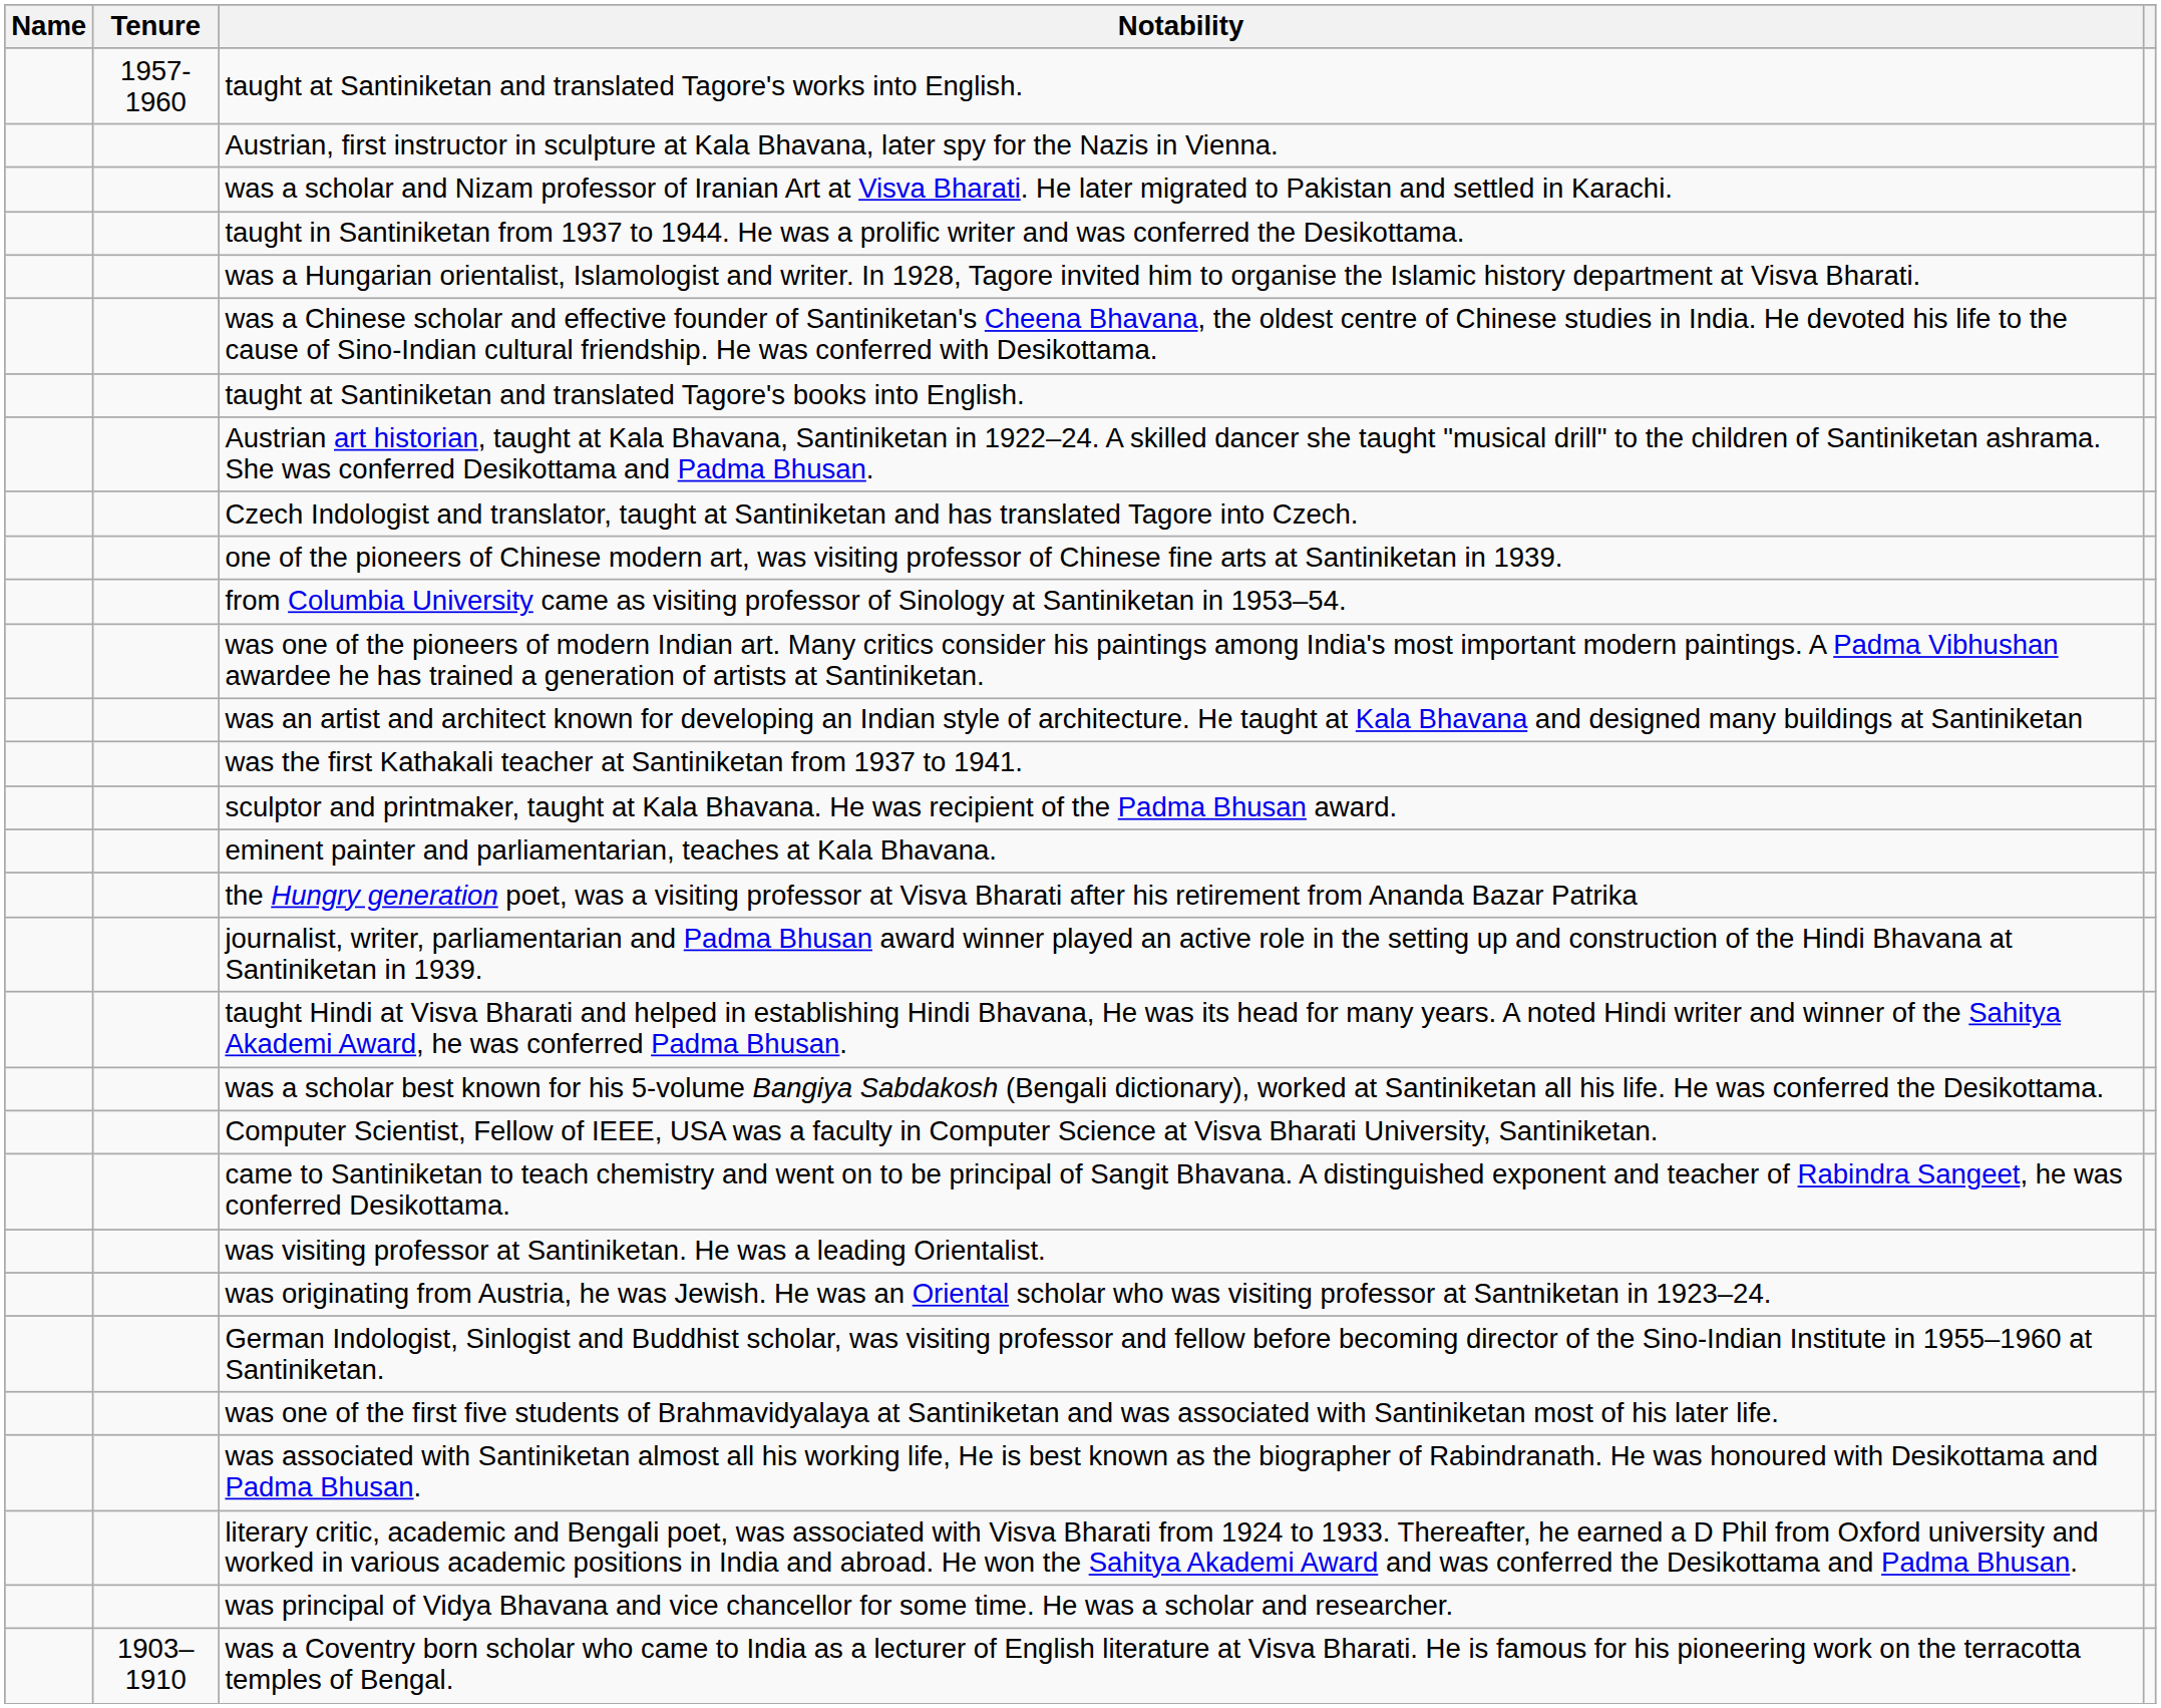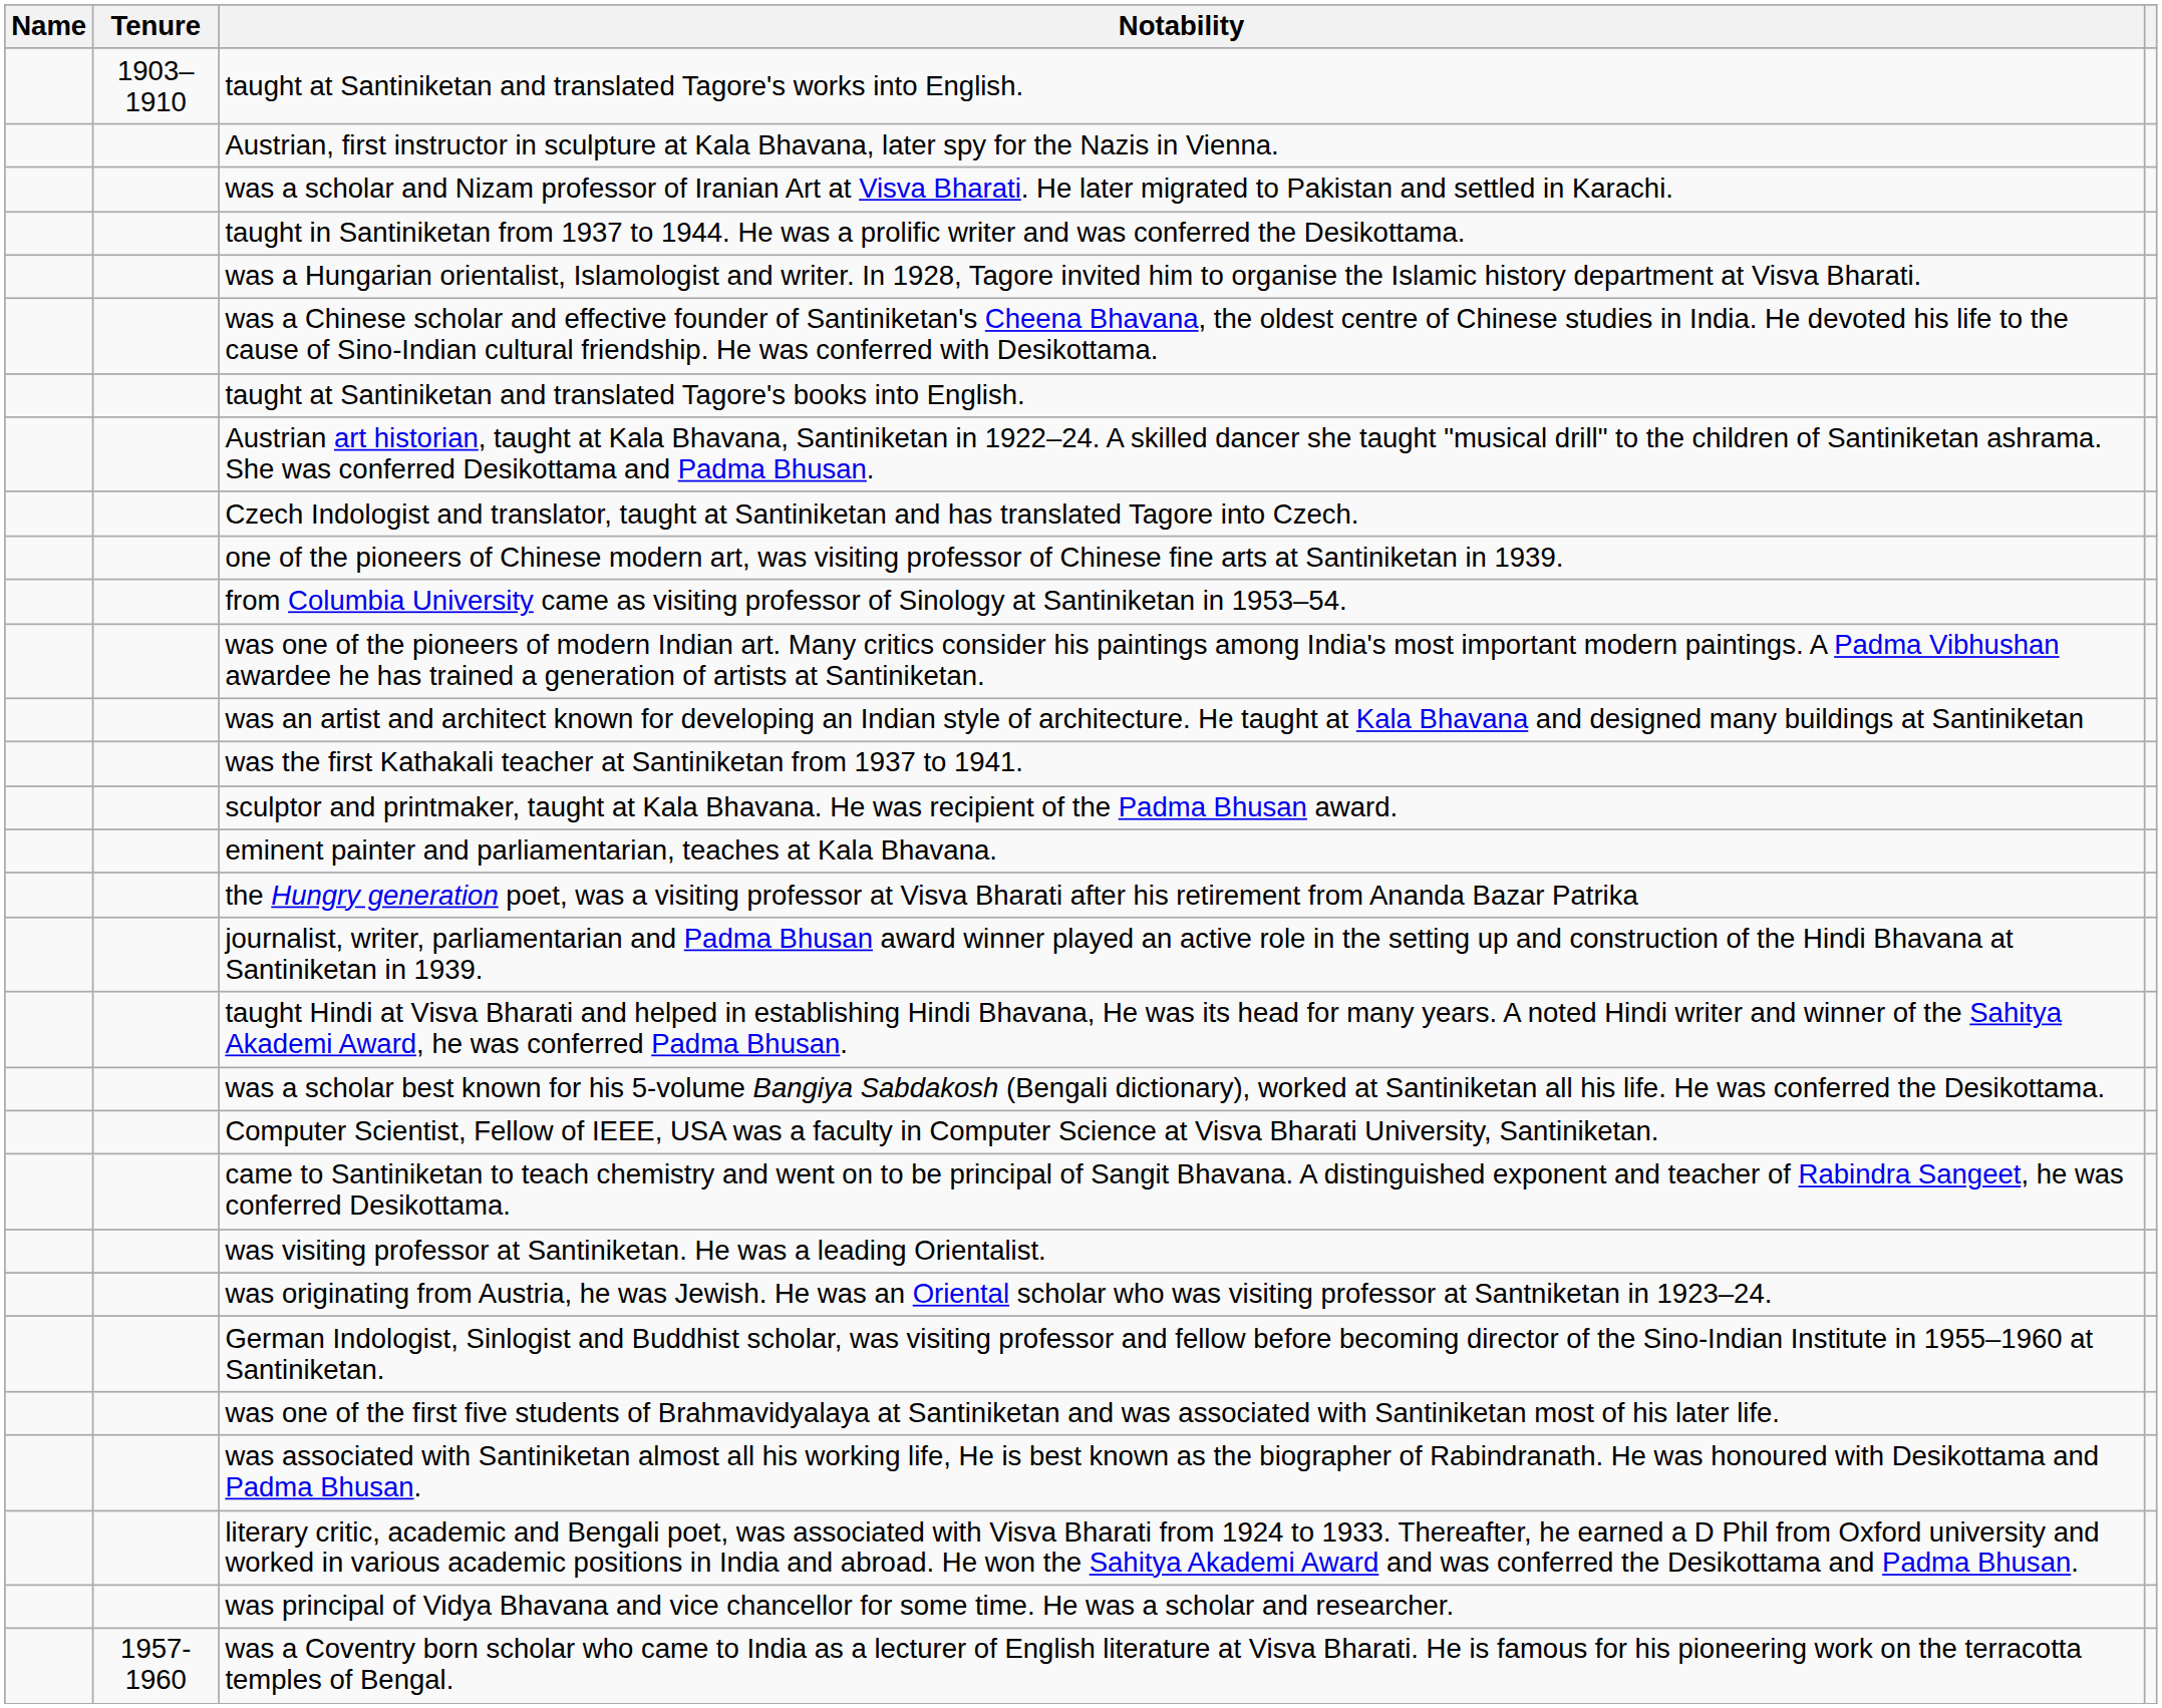row 2 | Tenure: 1957-1960 -> 1903–1910
row 31 | Tenure: 1903–1910 -> 1957-1960
